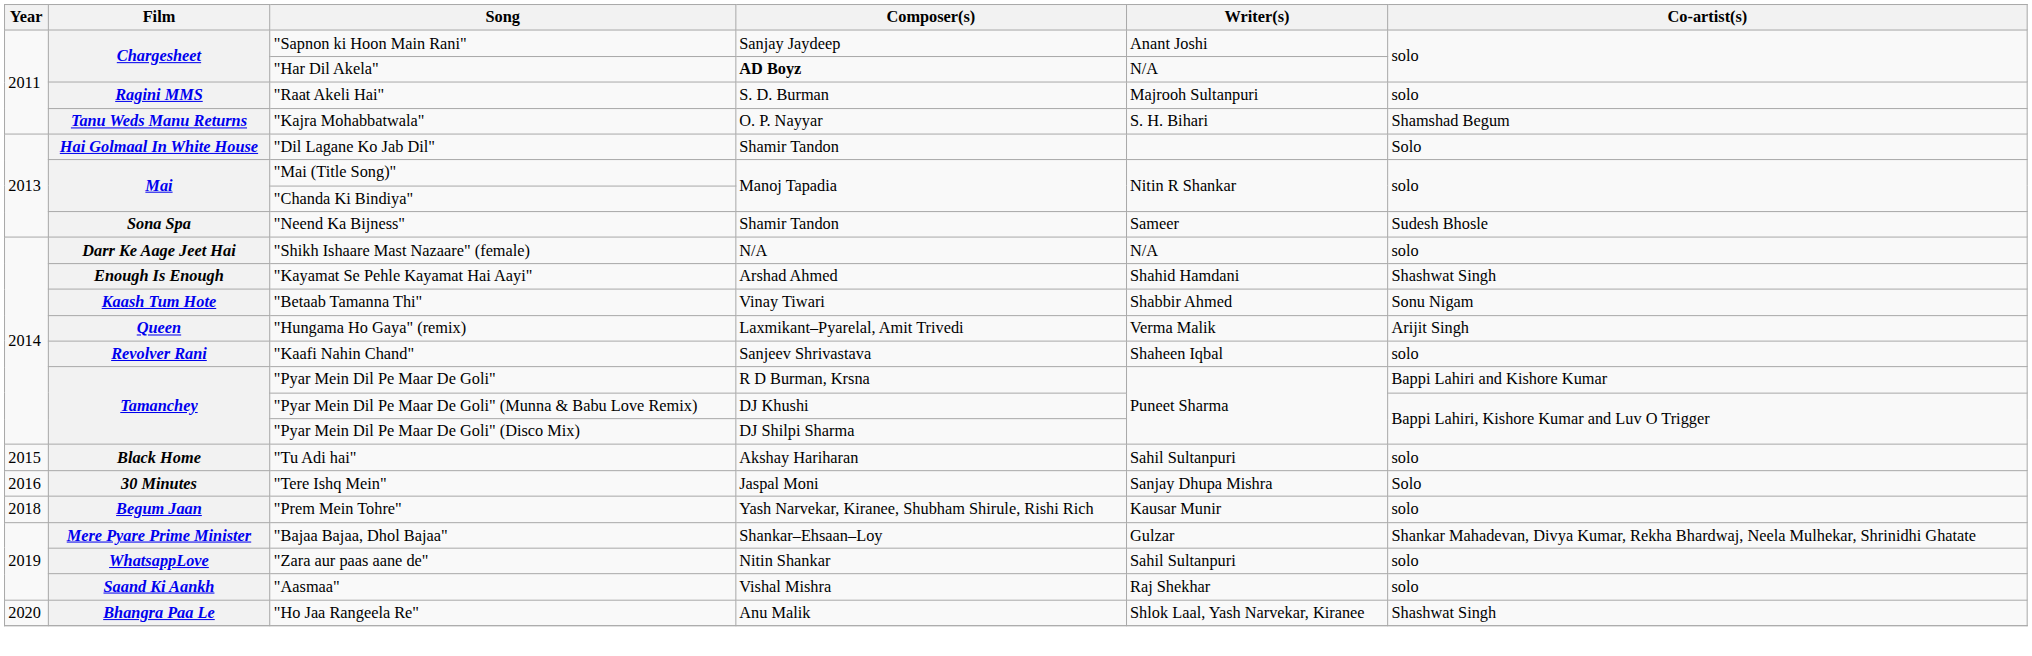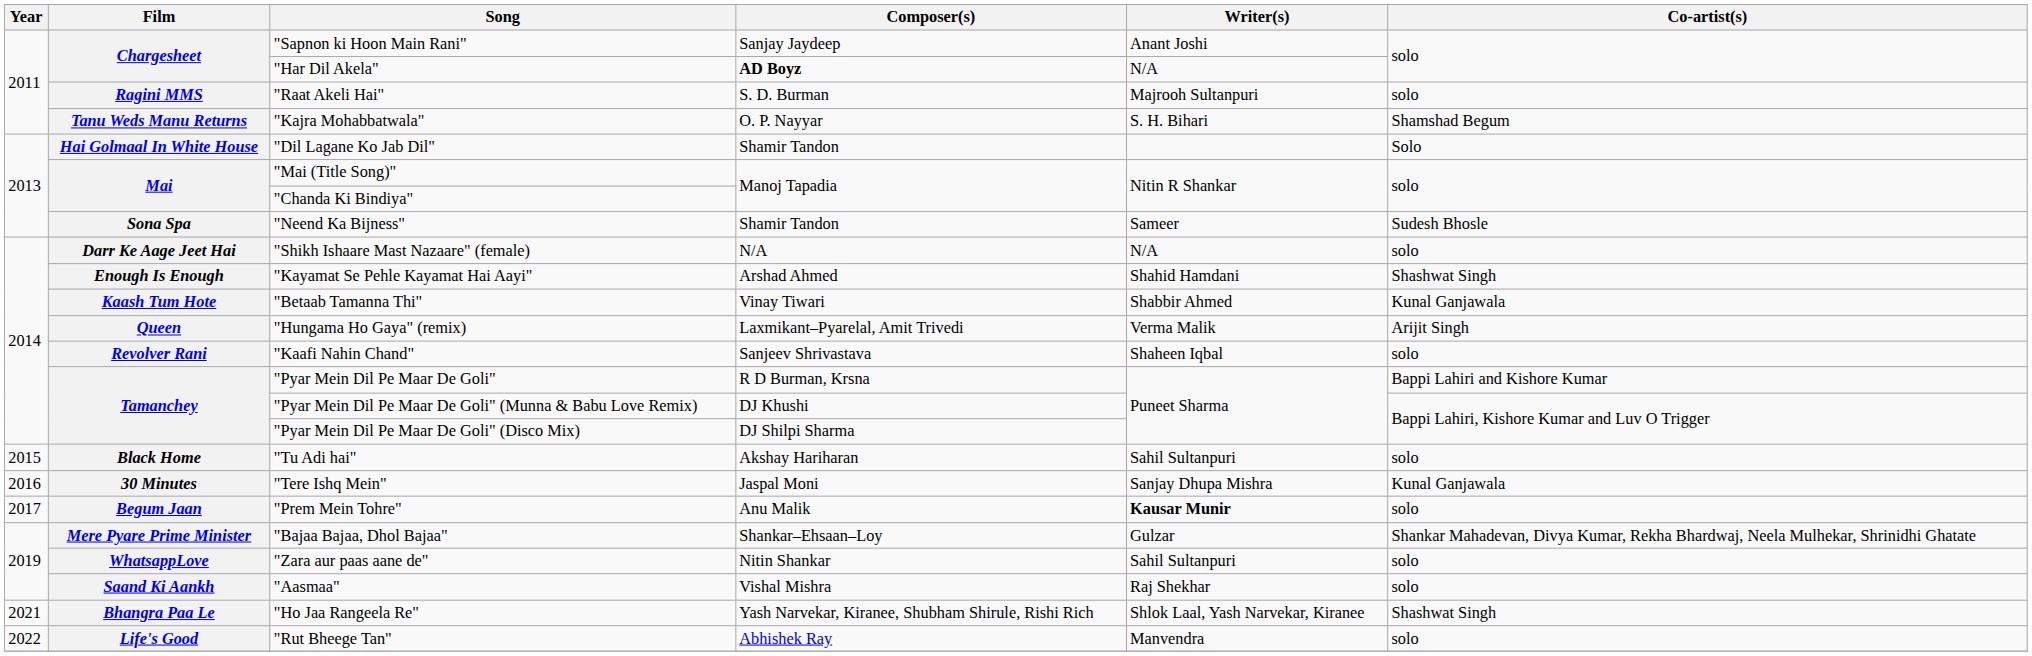"Betaab Tamanna Thi" | Co-artist(s): Sonu Nigam -> Kunal Ganjawala
"Tere Ishq Mein" | Co-artist(s): Solo -> Kunal Ganjawala
"Prem Mein Tohre" | Year: 2018 -> 2017
"Prem Mein Tohre" | Composer(s): Yash Narvekar, Kiranee, Shubham Shirule, Rishi Rich -> Anu Malik
"Prem Mein Tohre" | Writer(s): normal -> bold
"Ho Jaa Rangeela Re" | Year: 2020 -> 2021
"Ho Jaa Rangeela Re" | Composer(s): Anu Malik -> Yash Narvekar, Kiranee, Shubham Shirule, Rishi Rich
+ row: 2022 | Life's Good | "Rut Bheege Tan" | Abhishek Ray | Manvendra | solo
